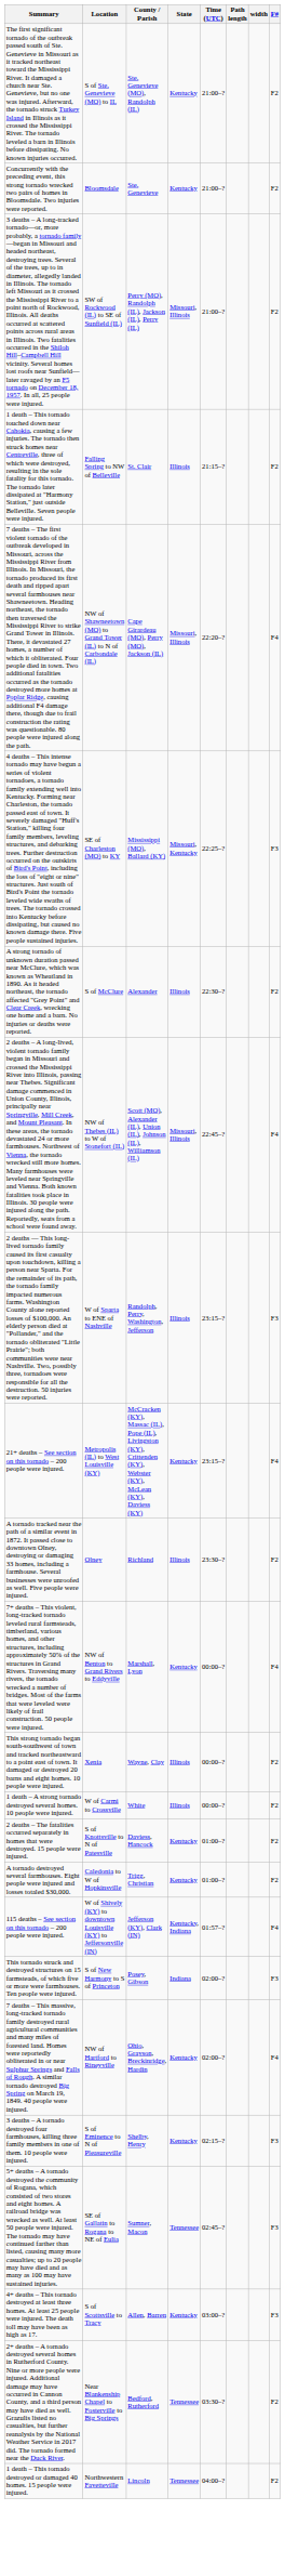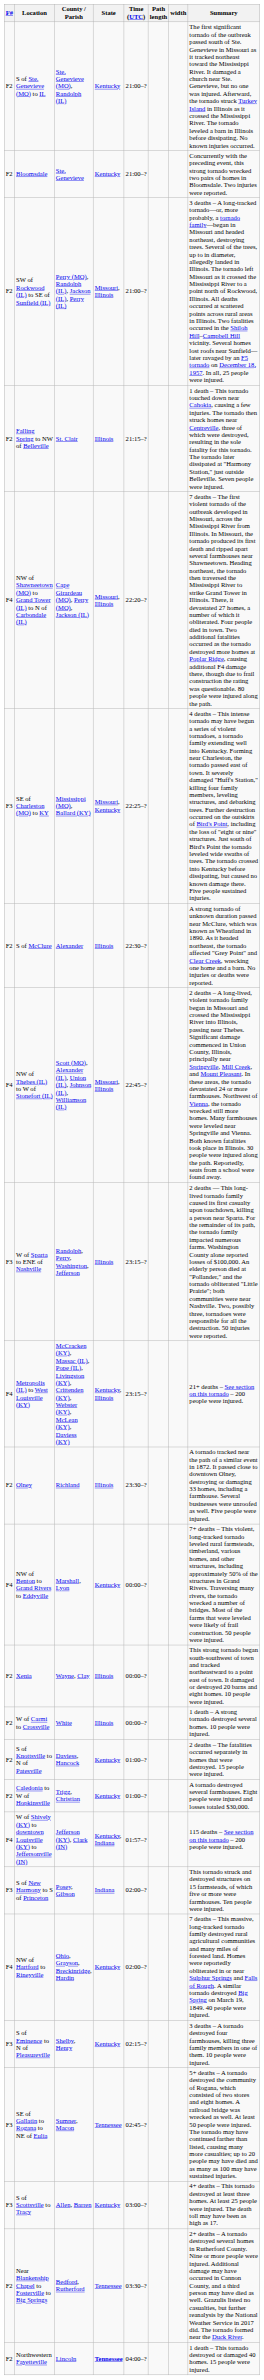columns swapped: F# <-> Summary
Metropolis (IL) to West Louisville (KY) | State: Kentucky -> Kentucky, Illinois
Northwestern Fayetteville | State: normal -> bold
